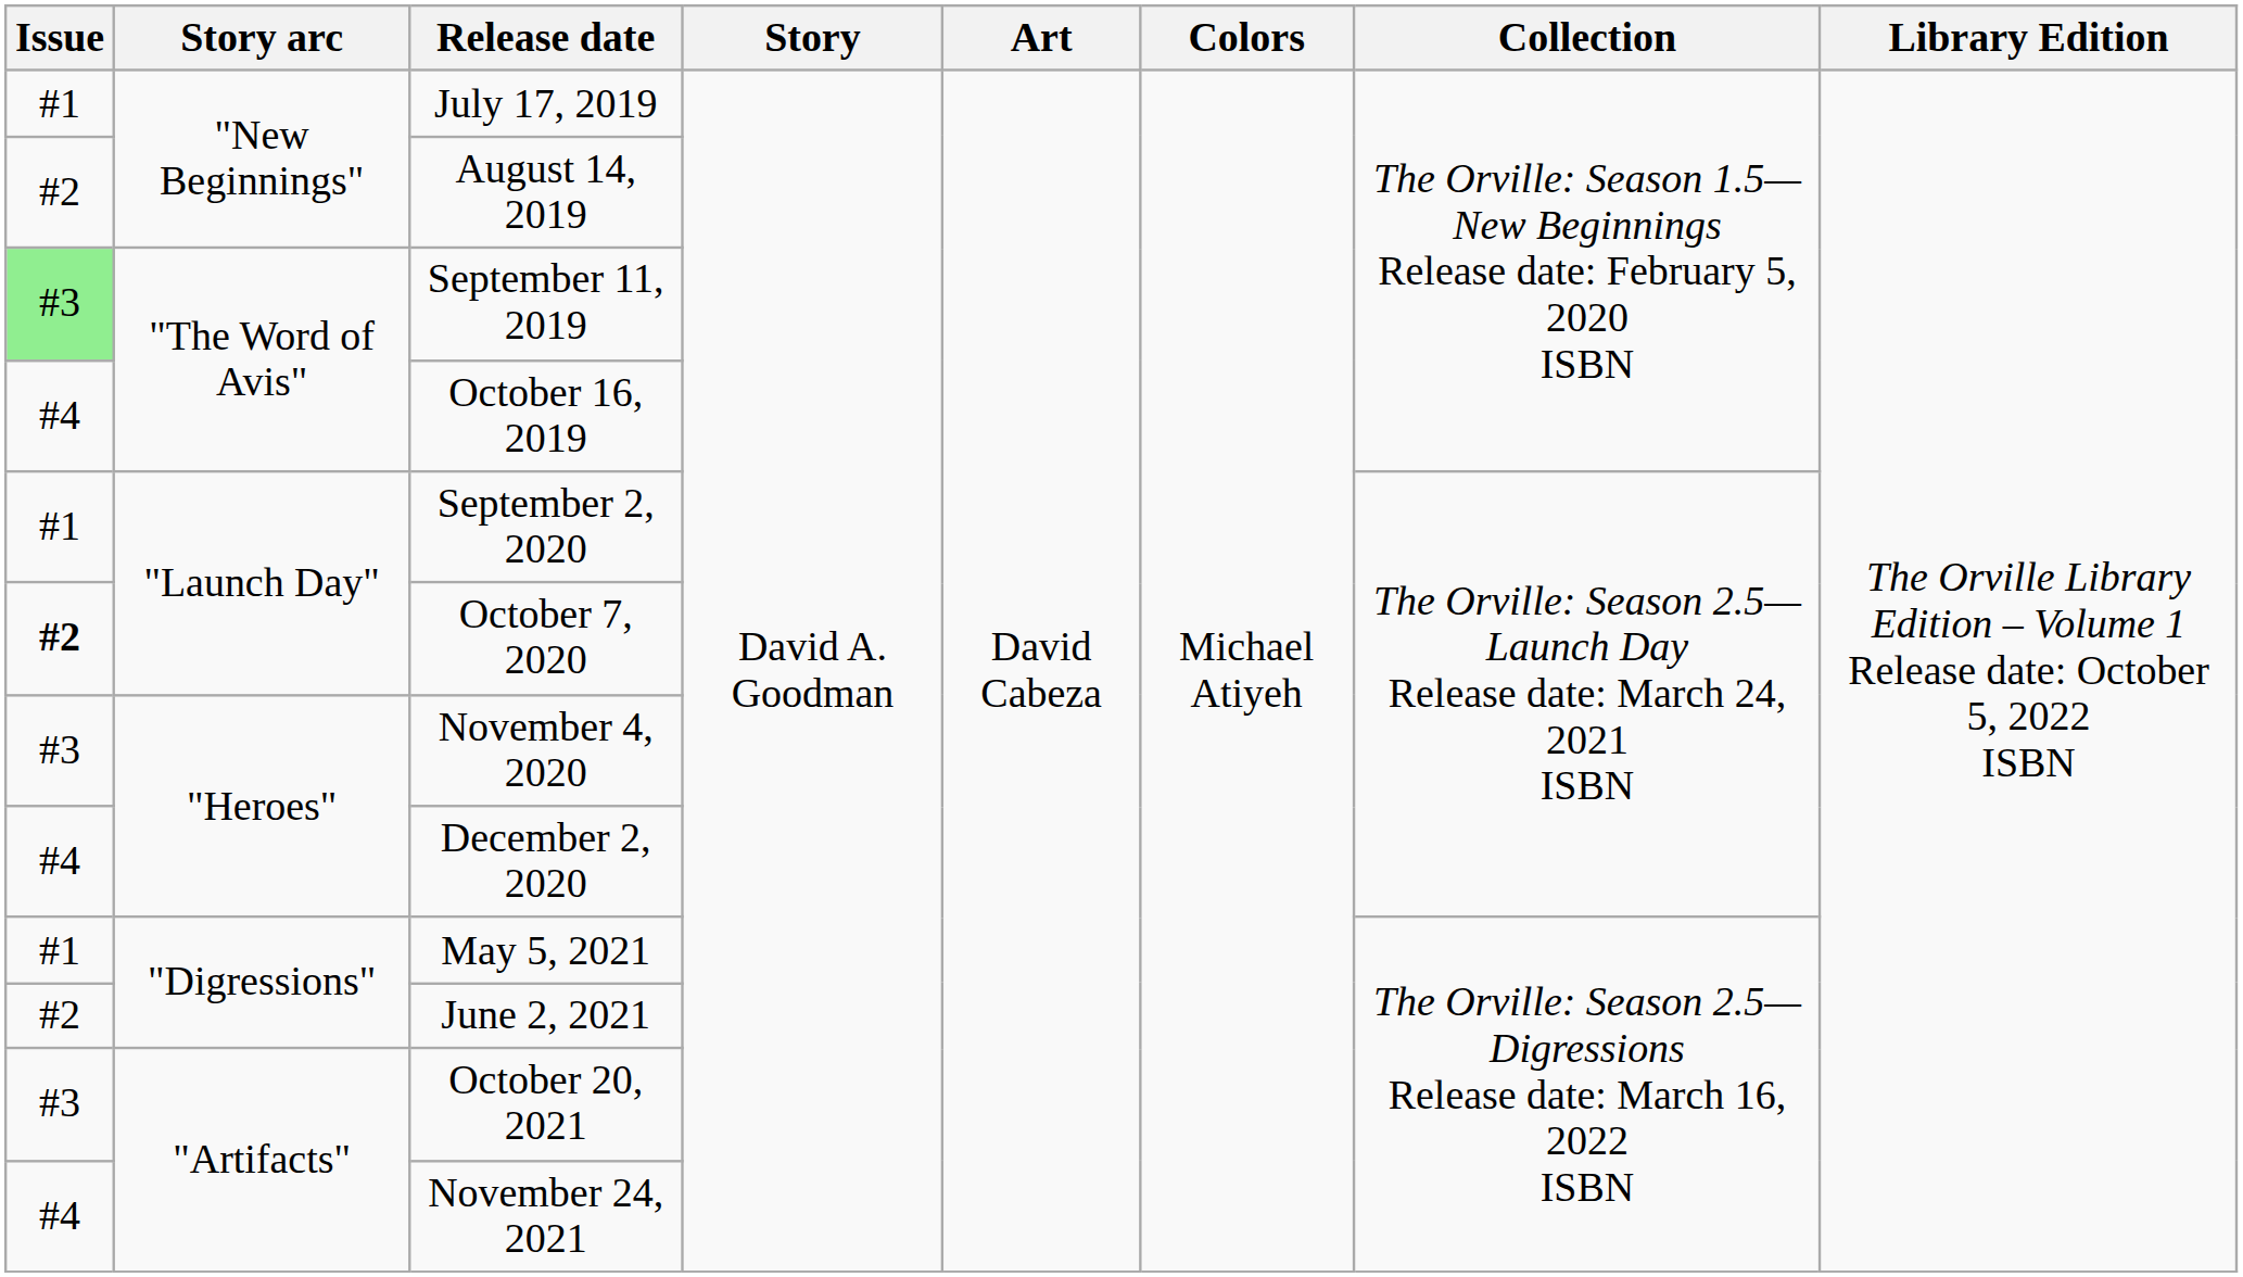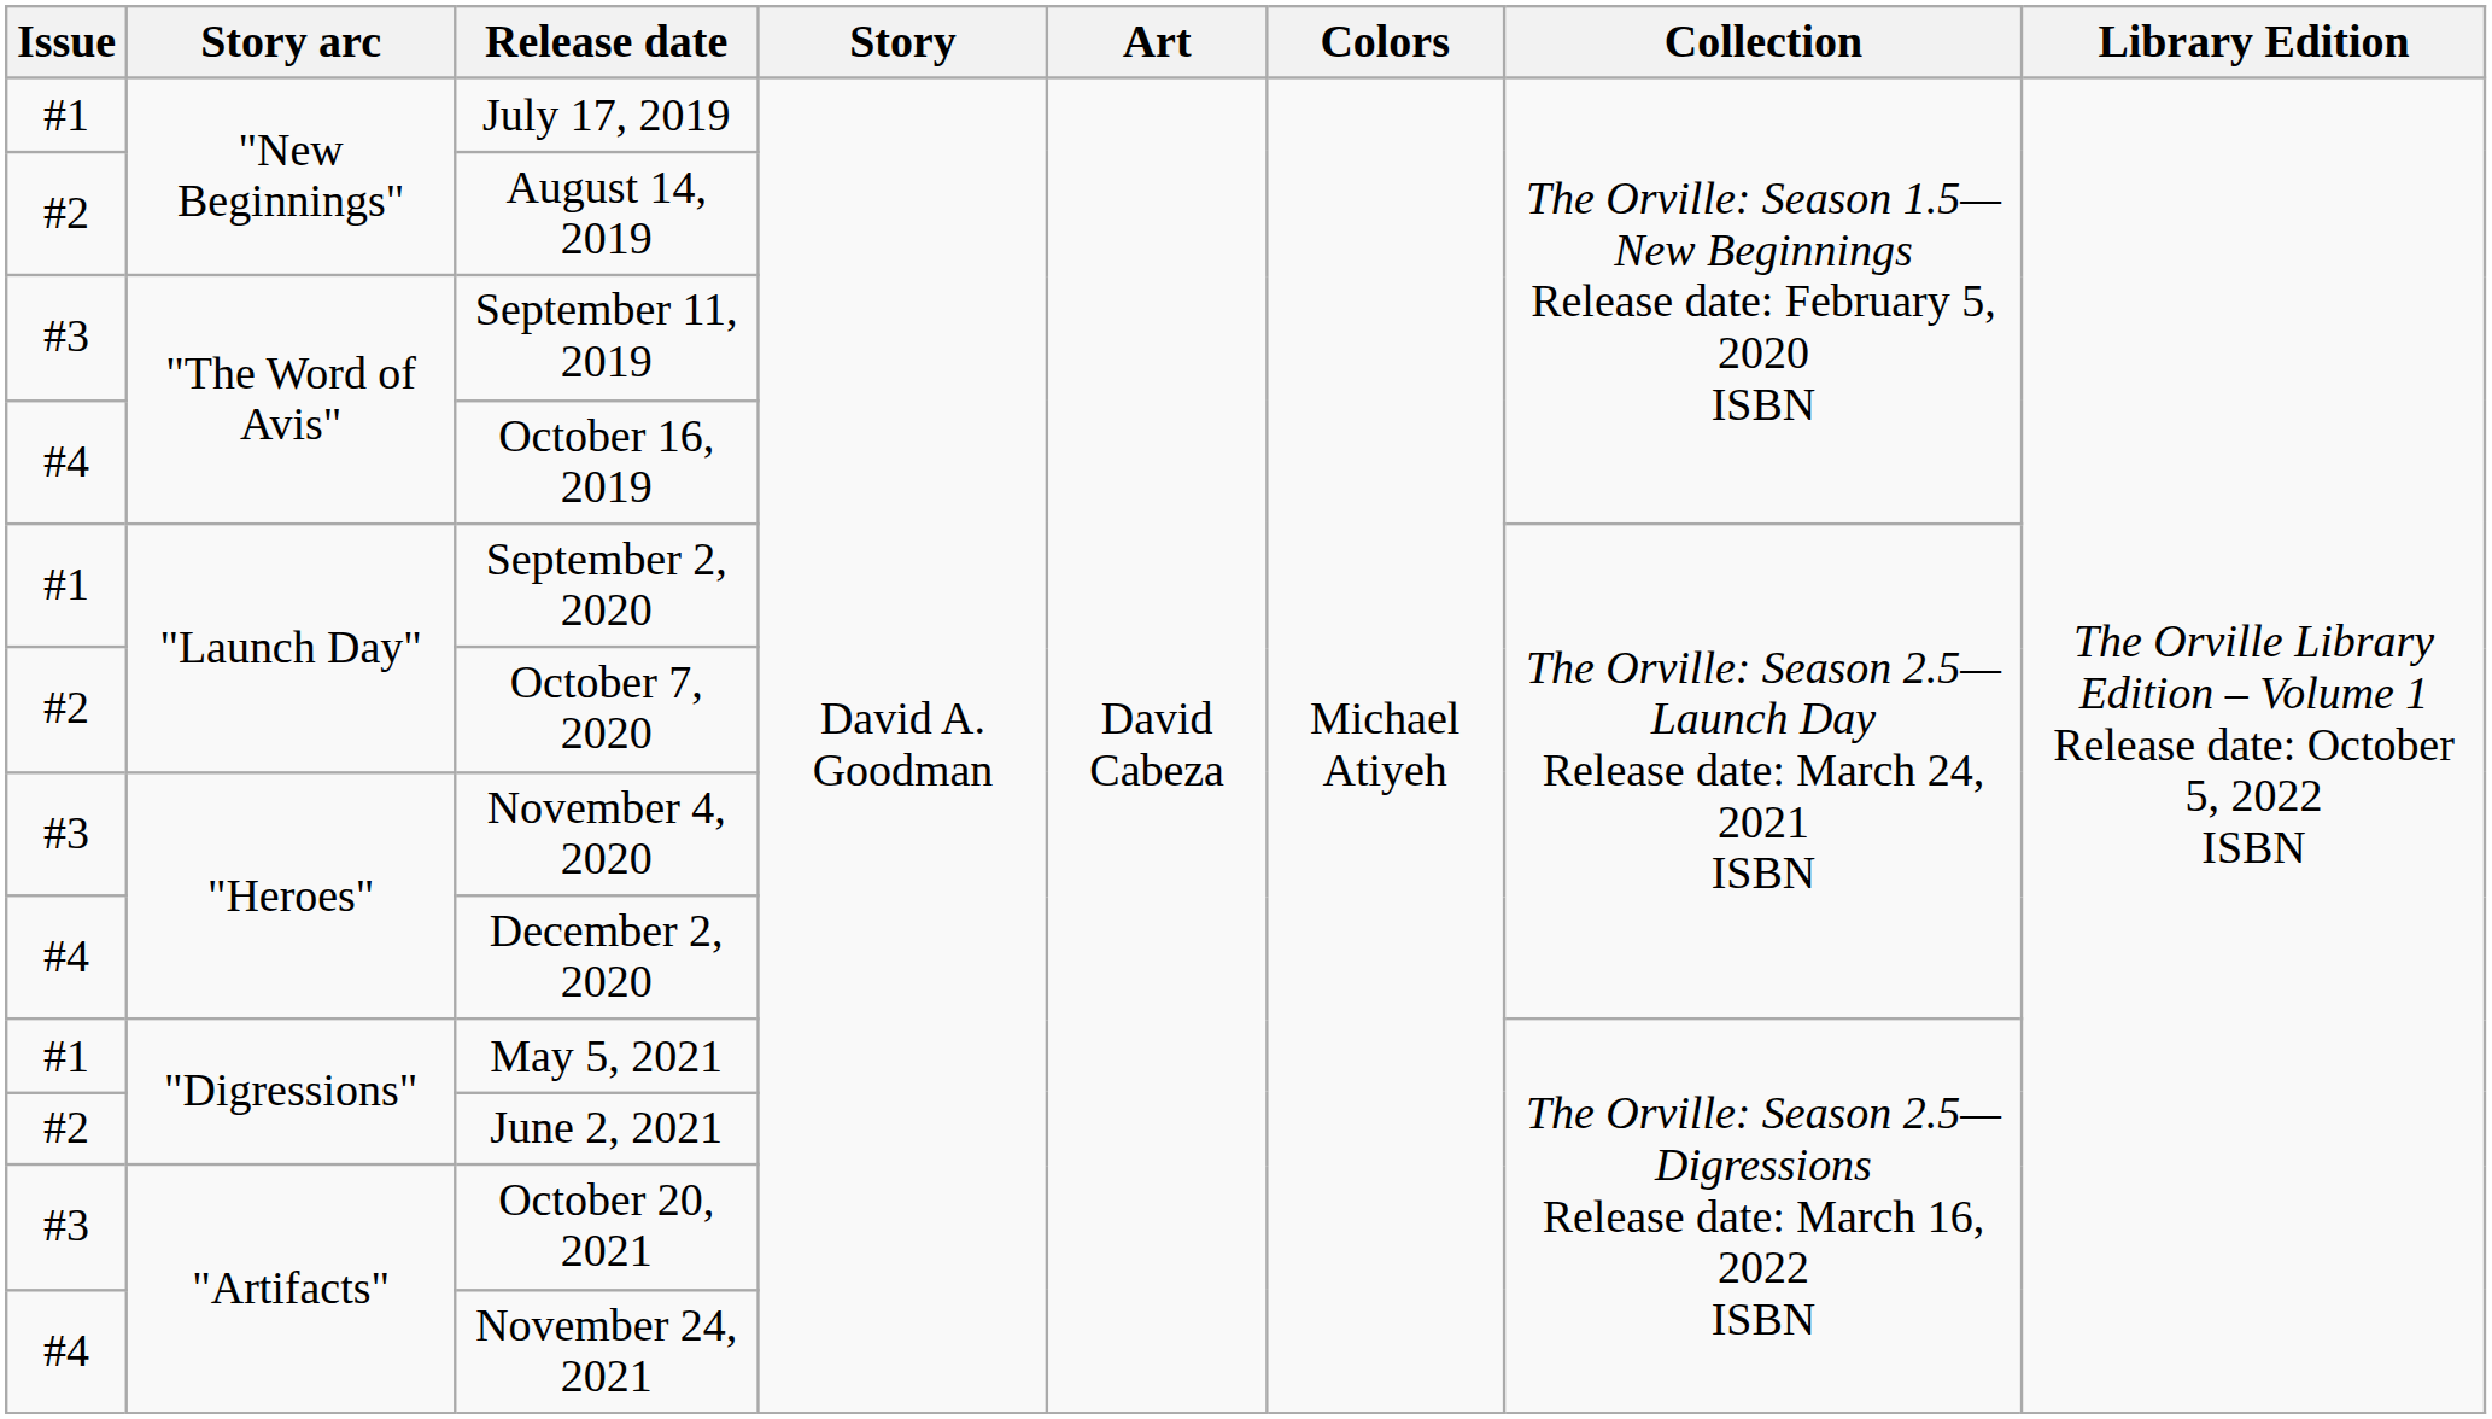September 11, 2019 | Issue: lightgreen background -> no background
October 7, 2020 | Issue: bold -> normal
